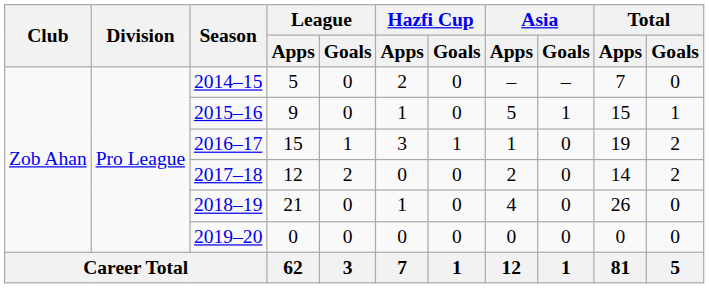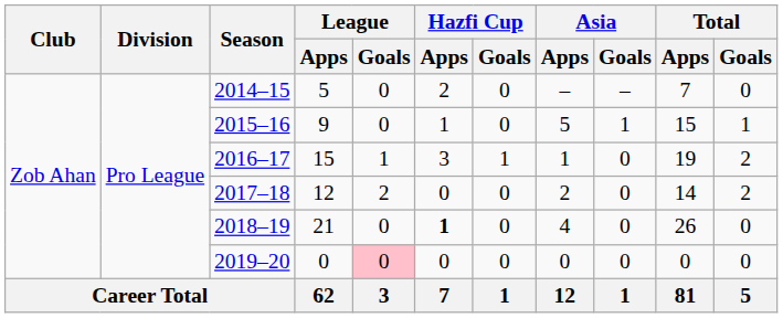2018–19 | Hazfi Cup / Apps: normal -> bold
2019–20 | League / Goals: no background -> pink background
